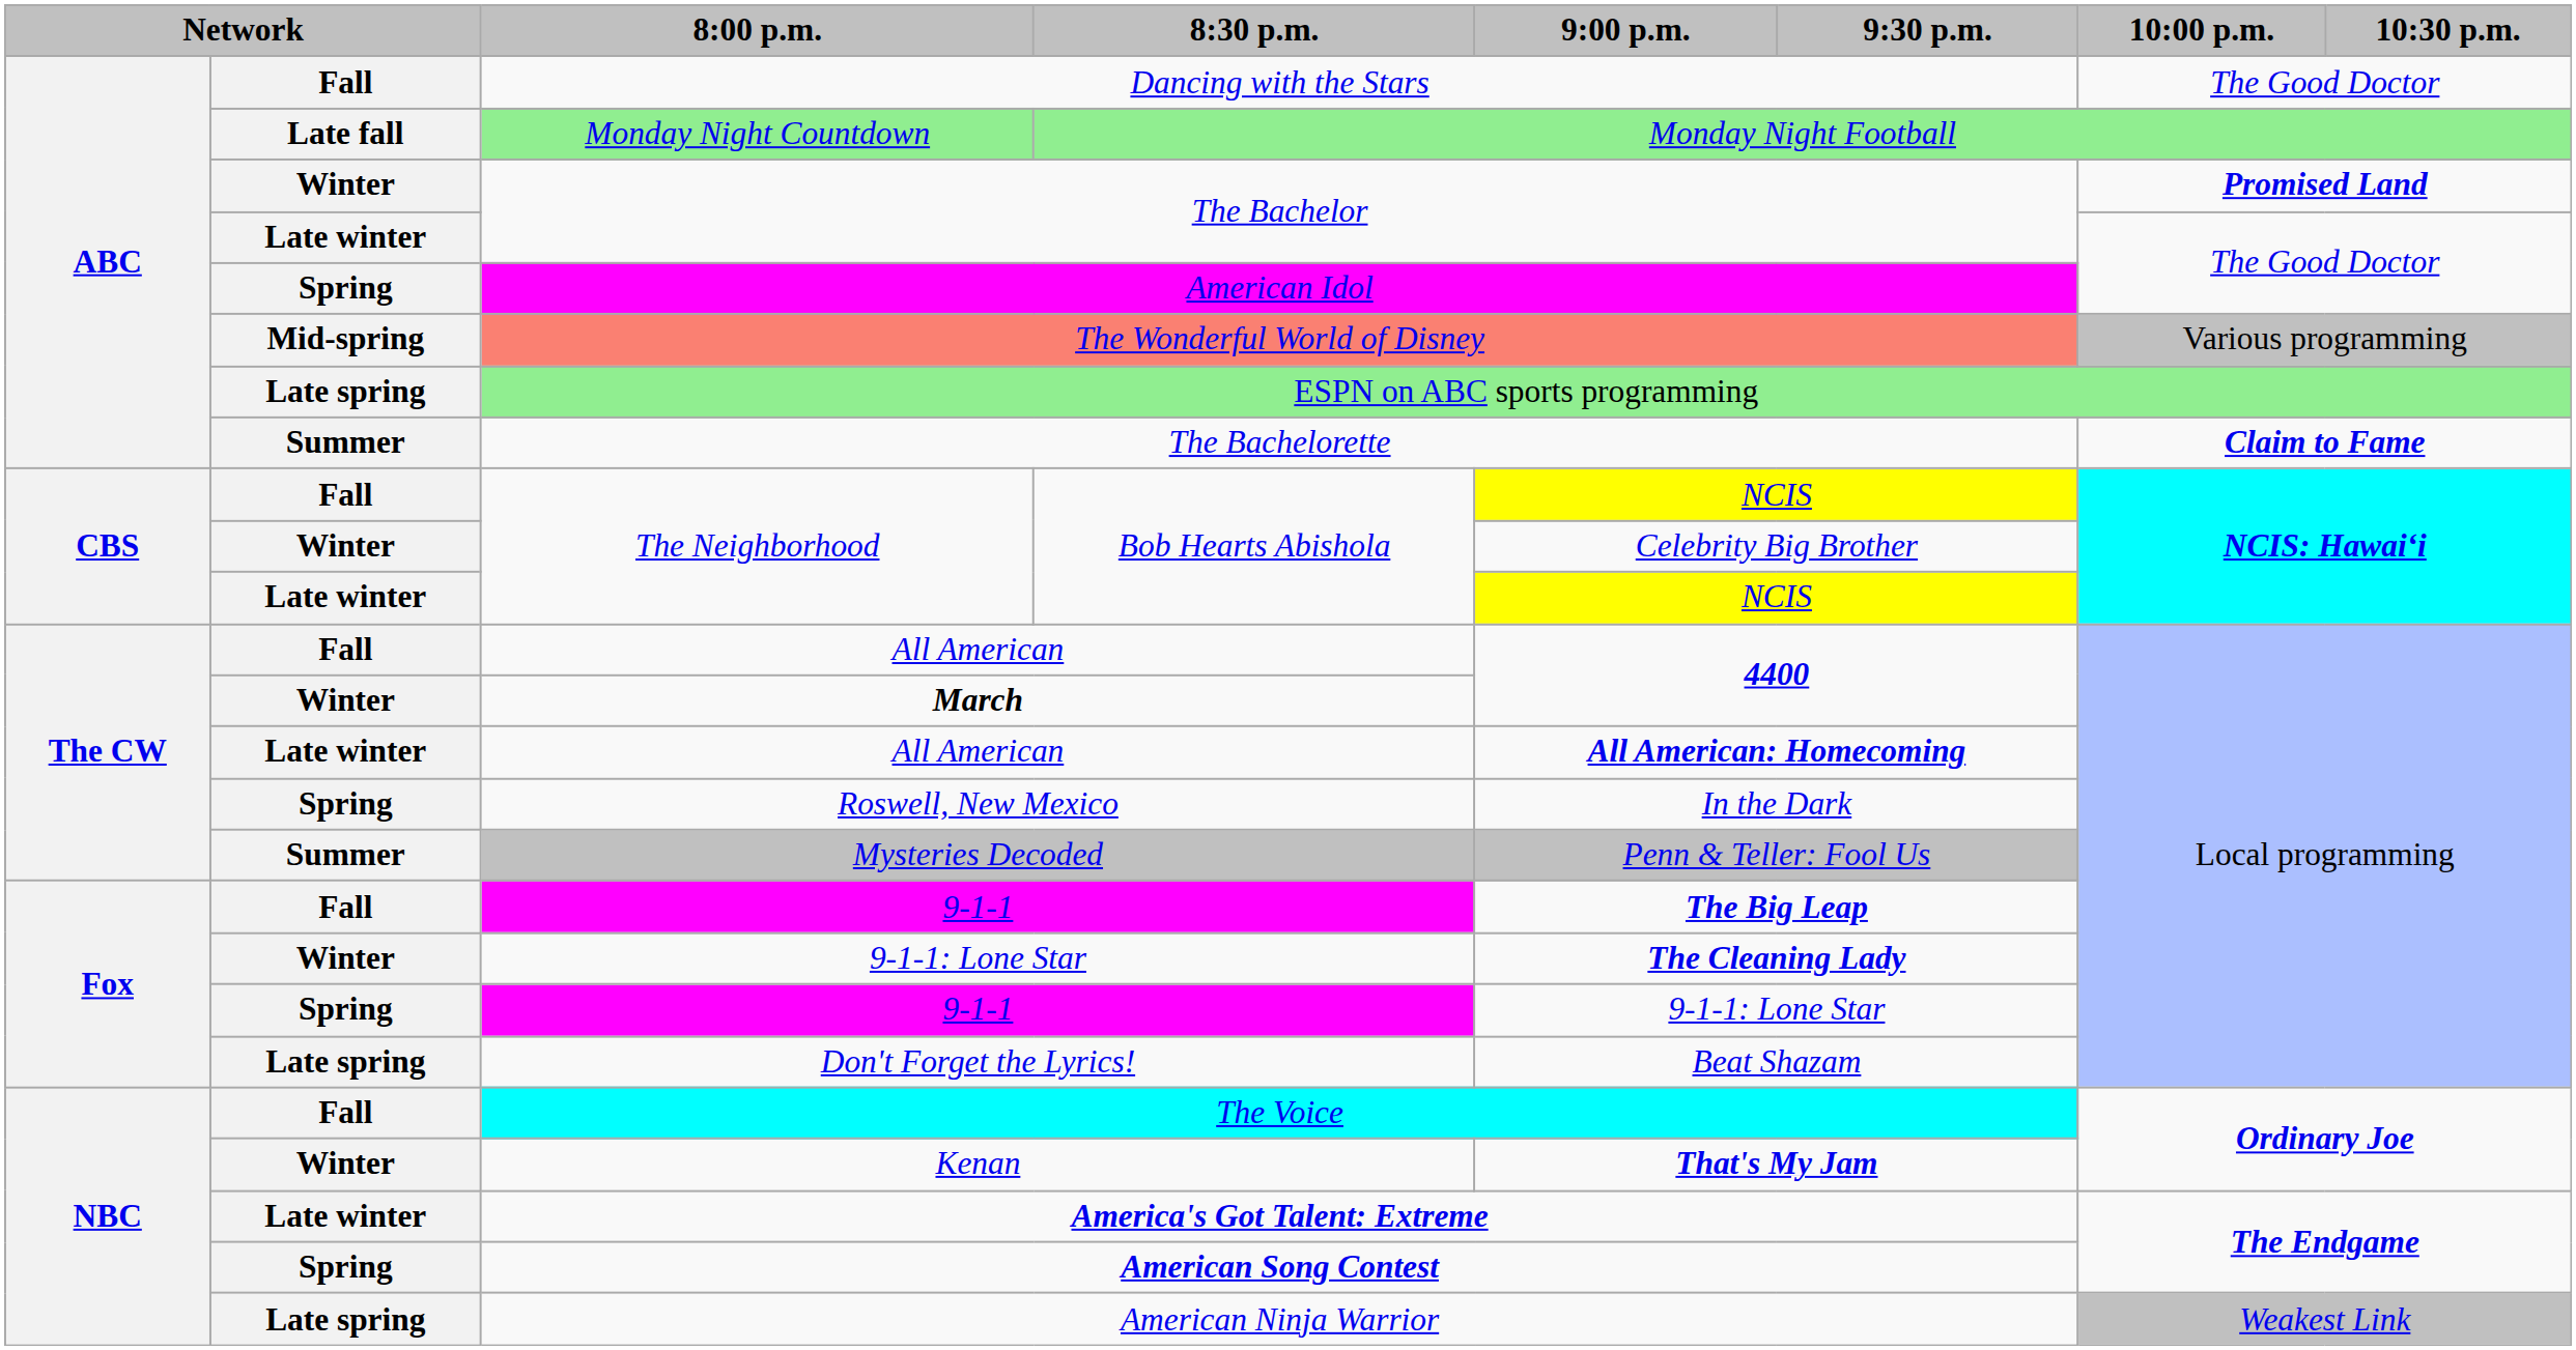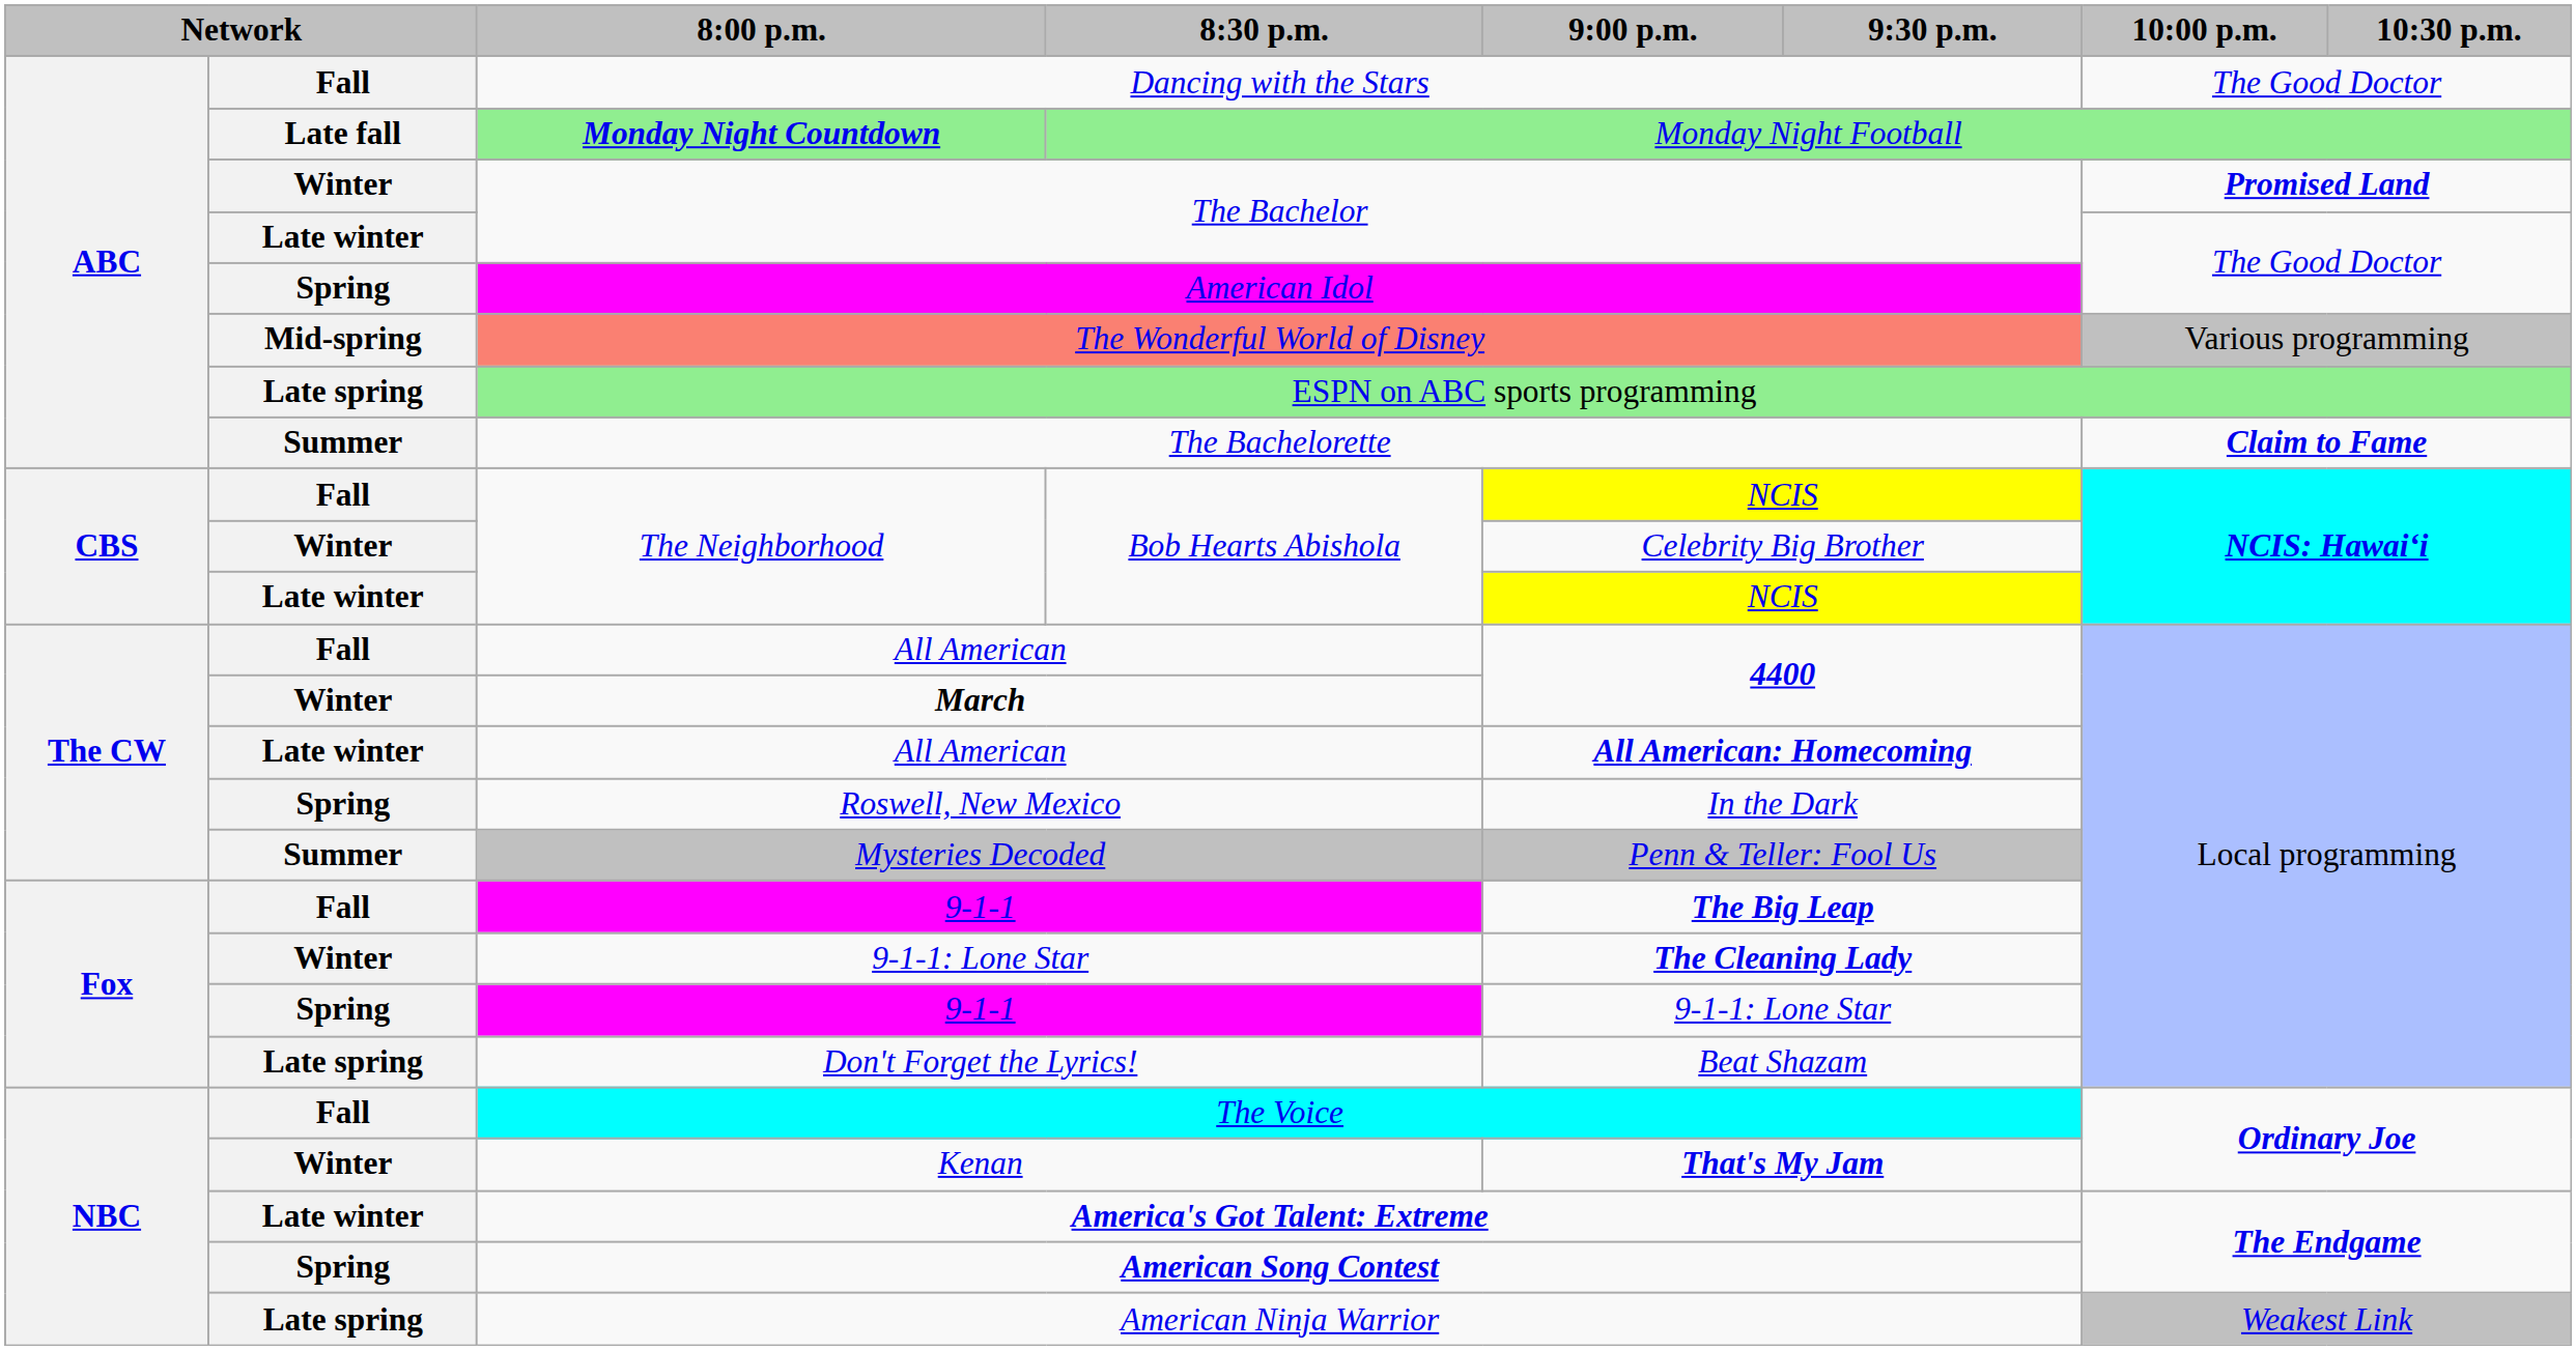Monday Night Countdown | 8:00 p.m.: normal -> bold
